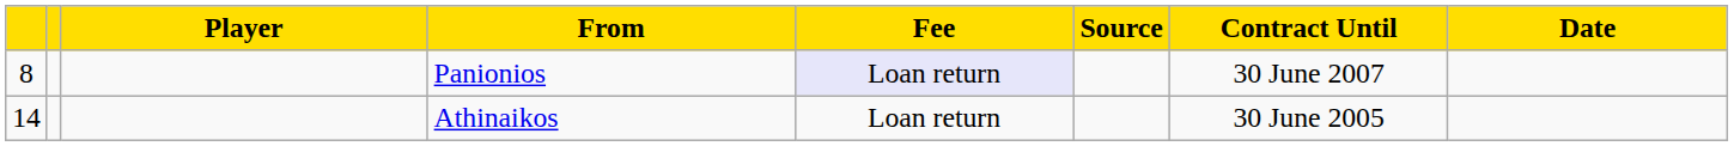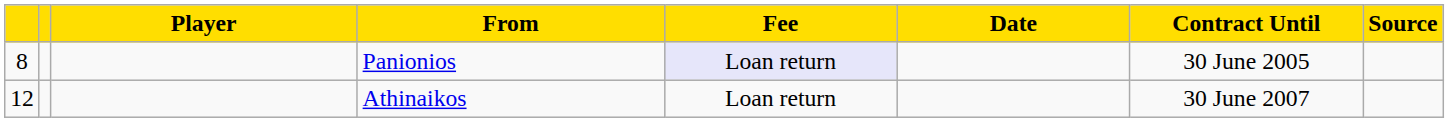columns swapped: Date <-> Source
Panionios | Contract Until: 30 June 2007 -> 30 June 2005
Athinaikos | column 1: 14 -> 12
Athinaikos | Contract Until: 30 June 2005 -> 30 June 2007
